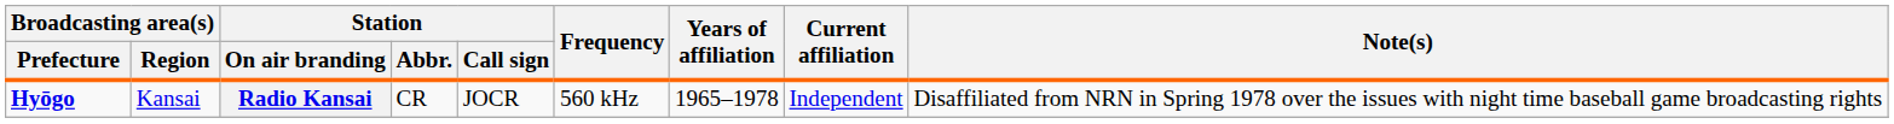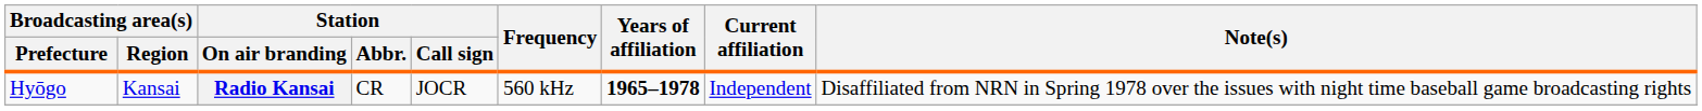Radio Kansai | Broadcasting area(s) / Prefecture: bold -> normal
Radio Kansai | Years of affiliation: normal -> bold
